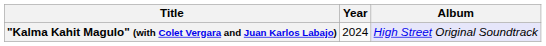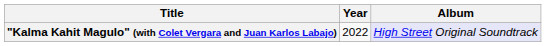row 2 | Year: 2024 -> 2022
